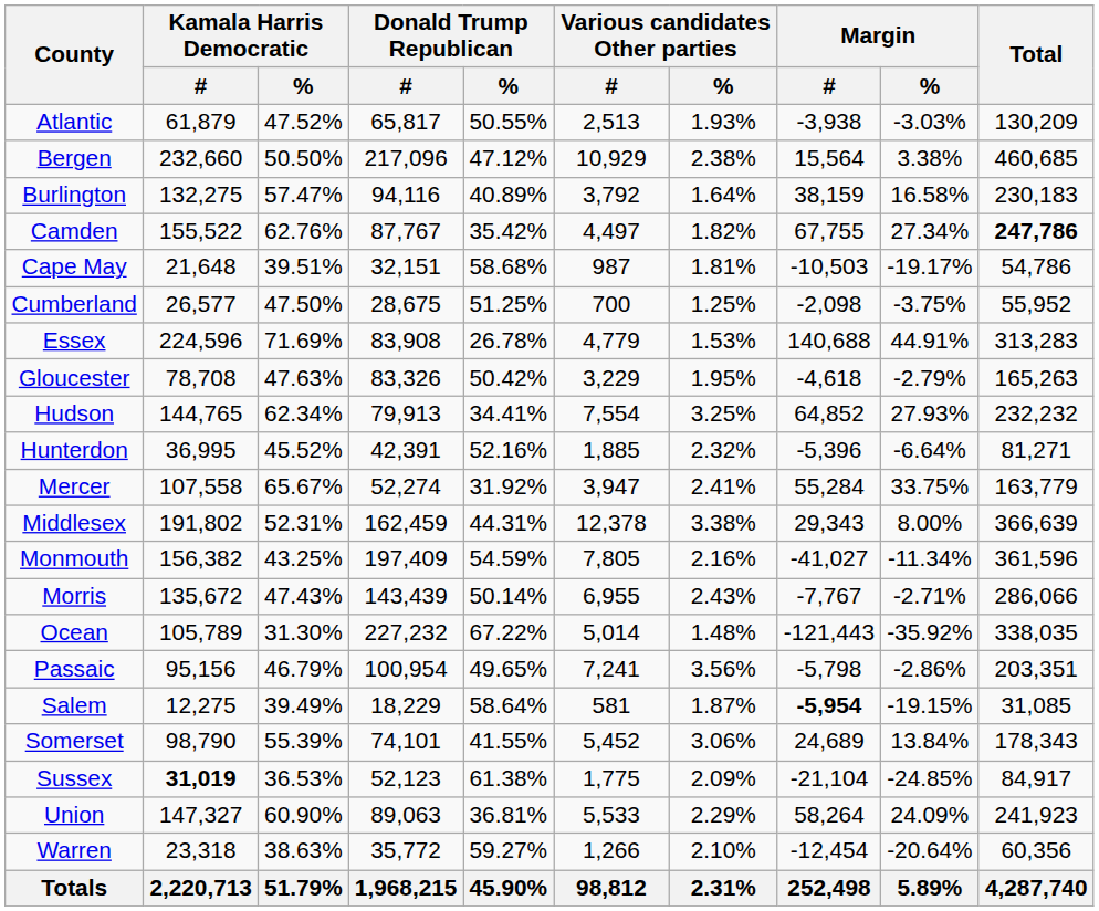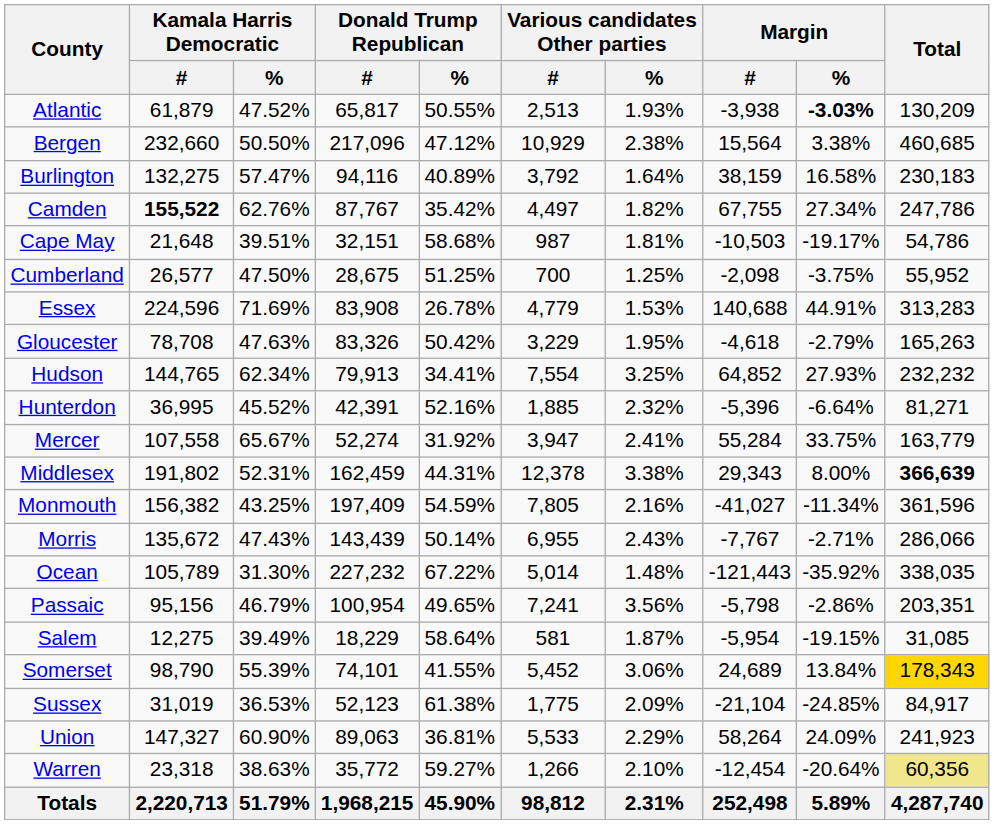Atlantic | Margin / %: normal -> bold
Camden | Kamala Harris Democratic / #: normal -> bold
Camden | Total: bold -> normal
Middlesex | Total: normal -> bold
Salem | Margin / #: bold -> normal
Somerset | Total: no background -> gold background
Sussex | Kamala Harris Democratic / #: bold -> normal
Warren | Total: no background -> khaki background
